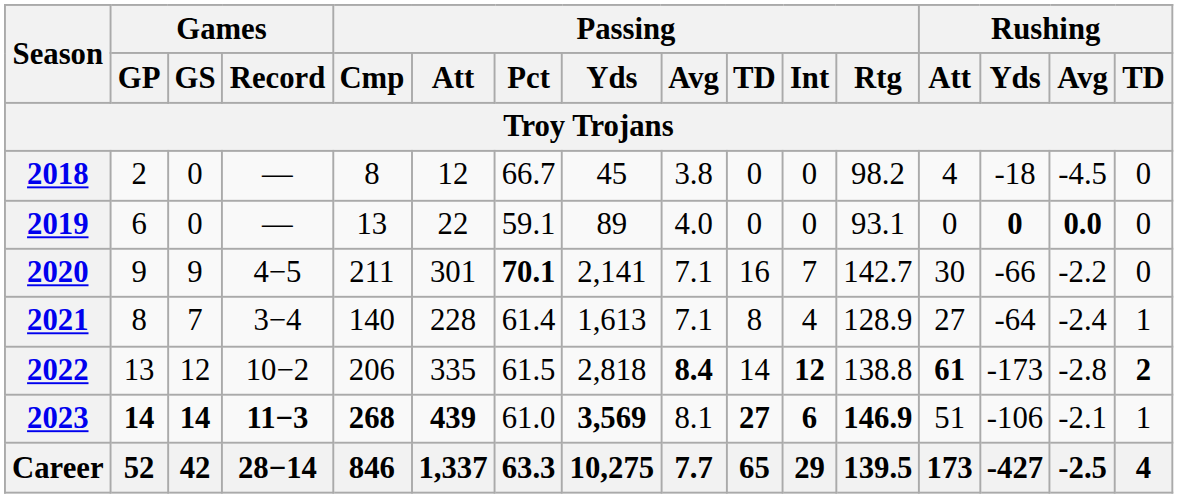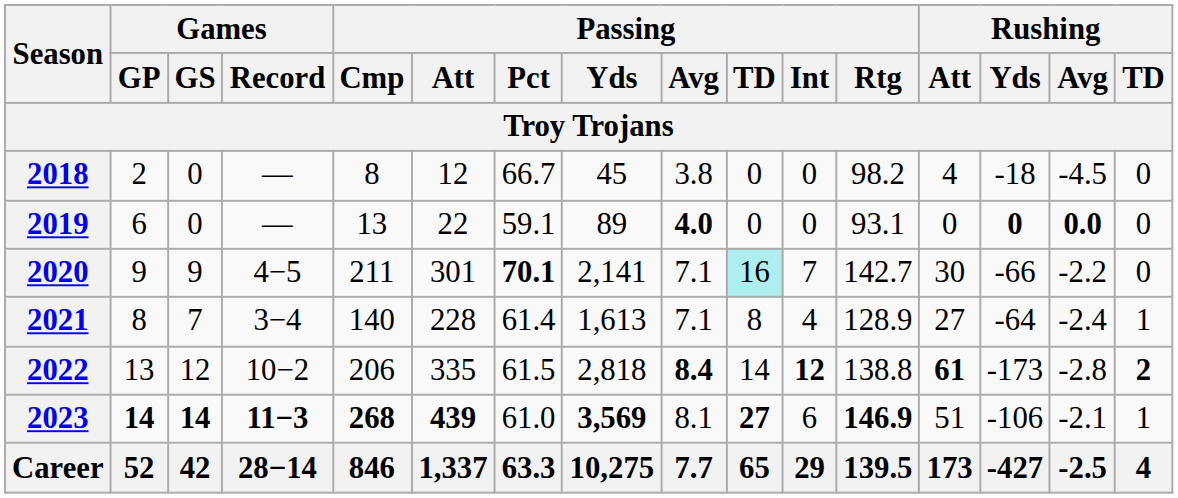2019 | Passing / Avg / Troy Trojans: normal -> bold
2020 | Passing / TD / Troy Trojans: no background -> paleturquoise background
2023 | Passing / Int / Troy Trojans: bold -> normal
